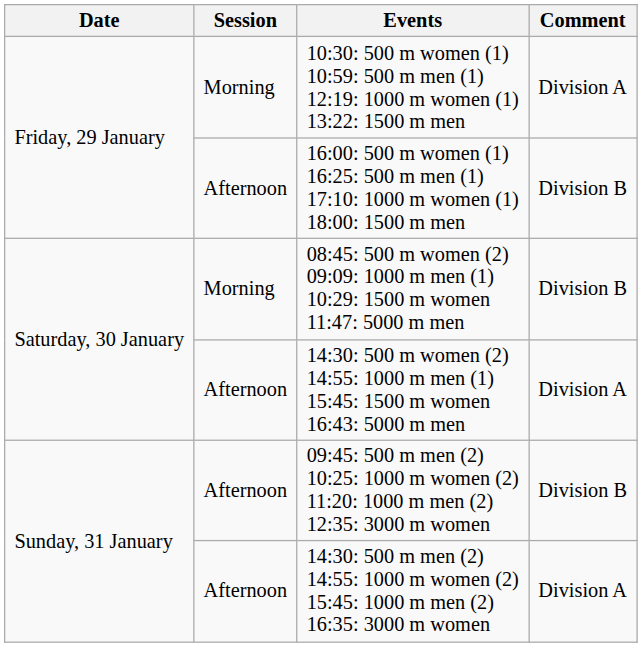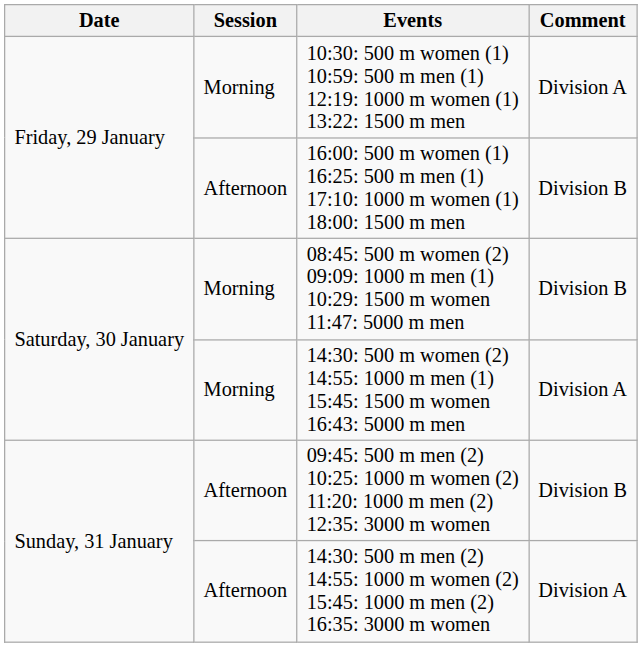row 5 | Session: Afternoon -> Morning
